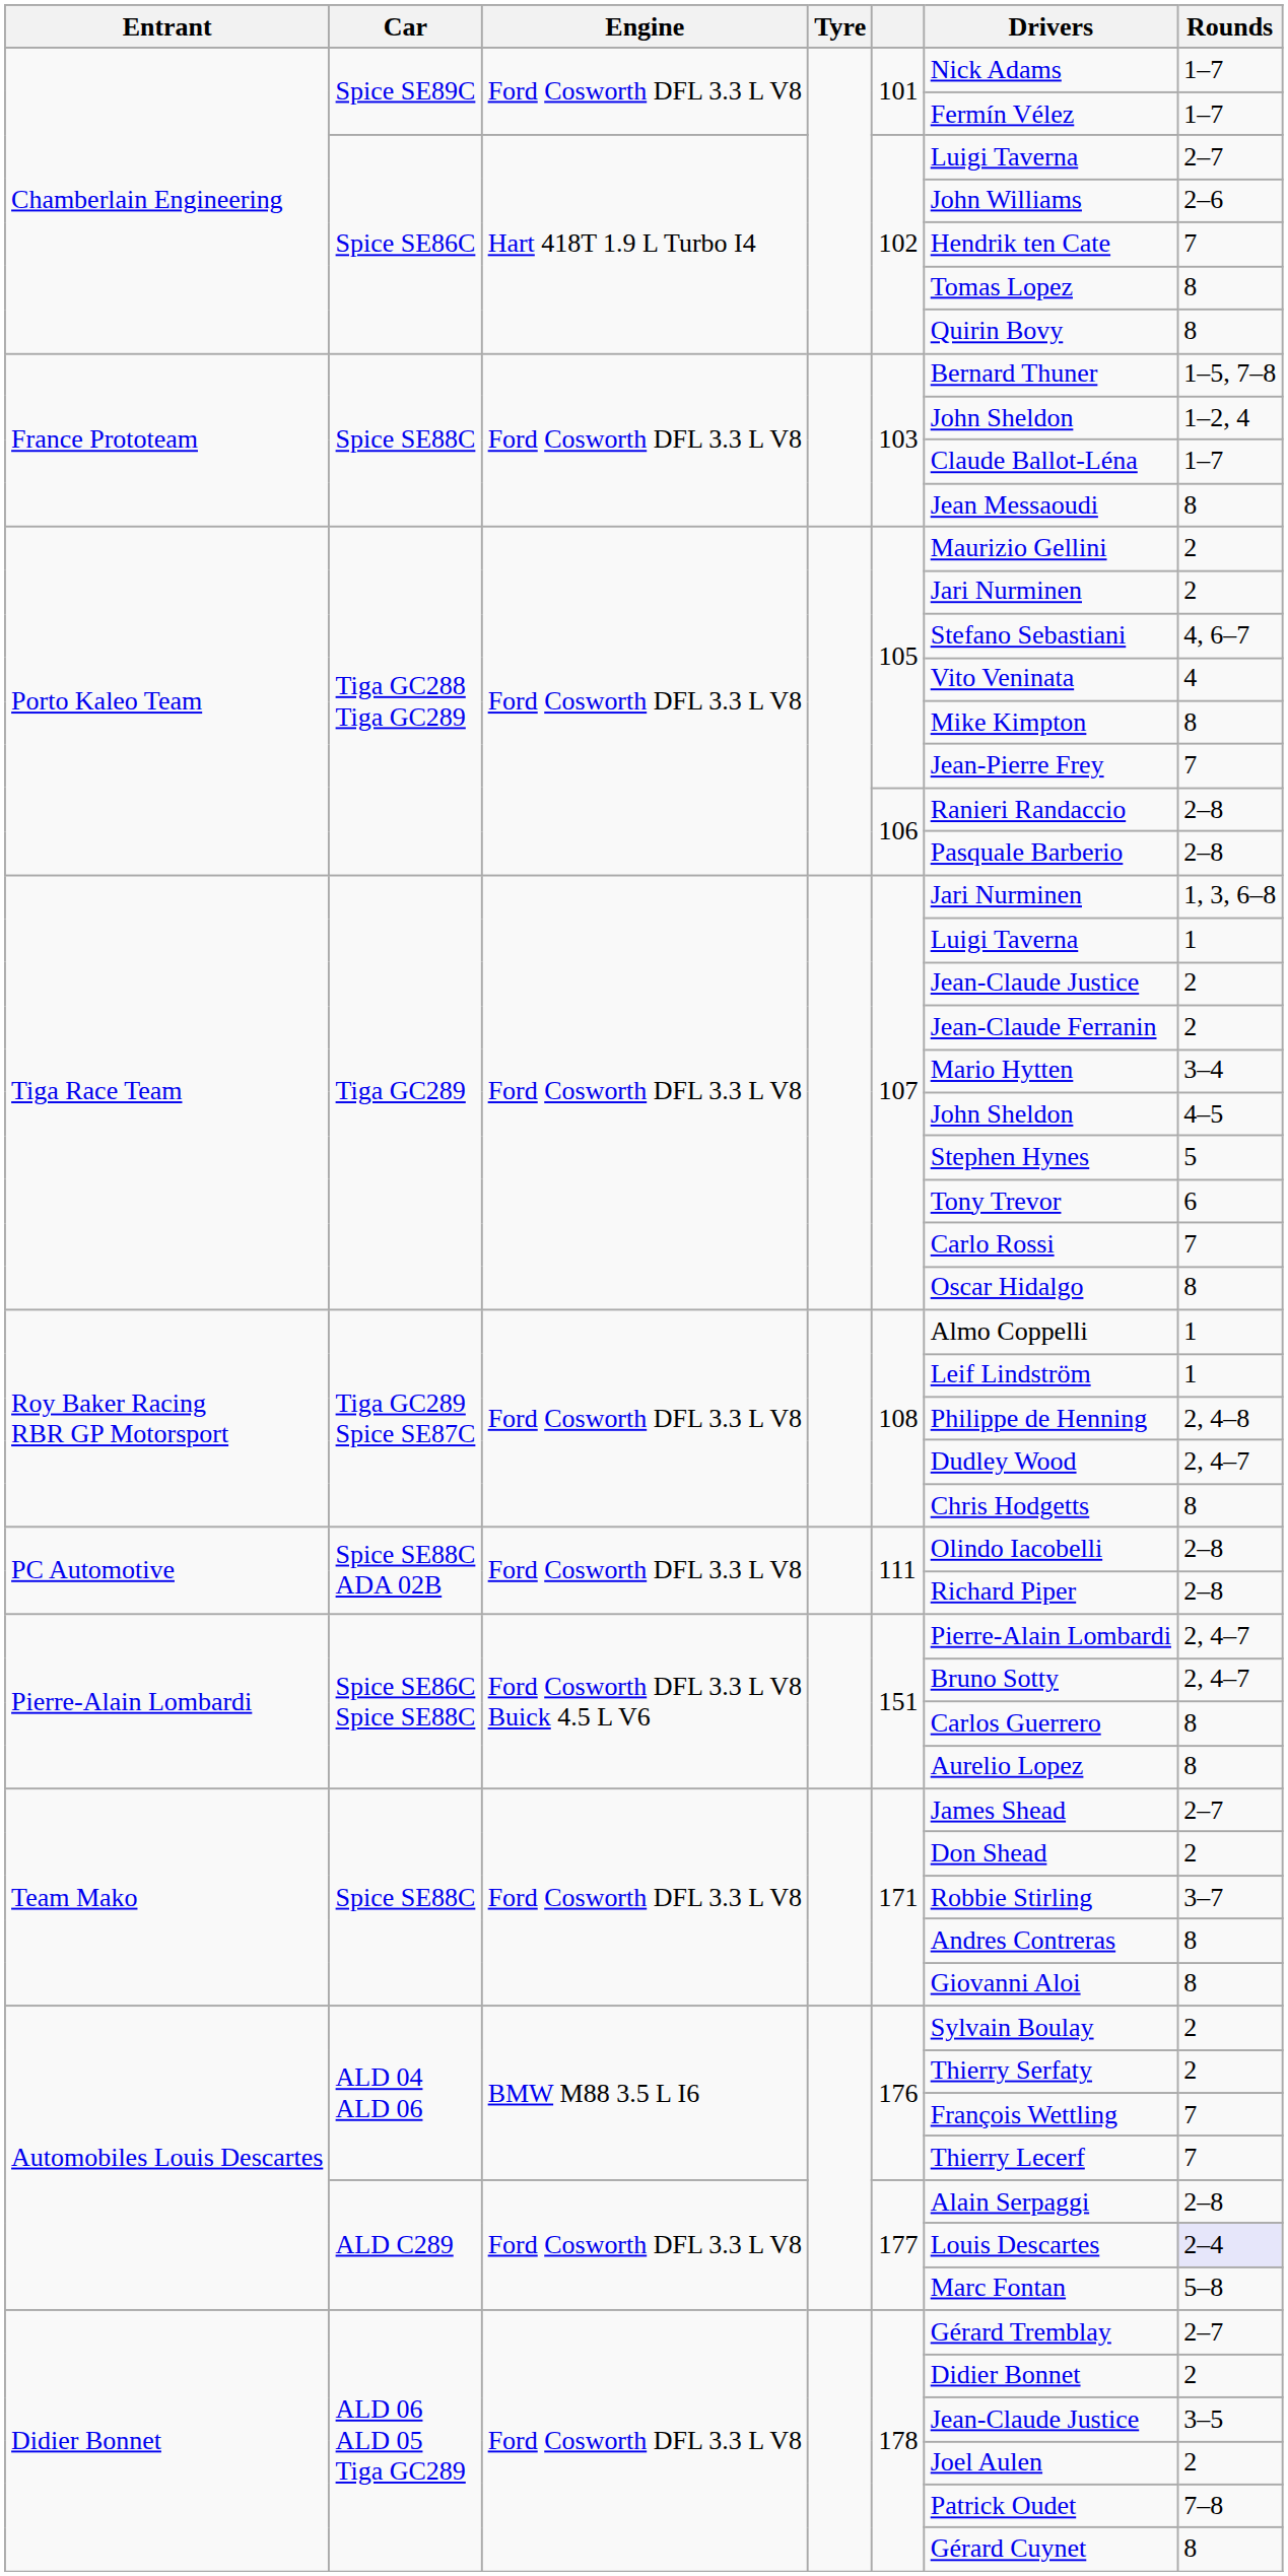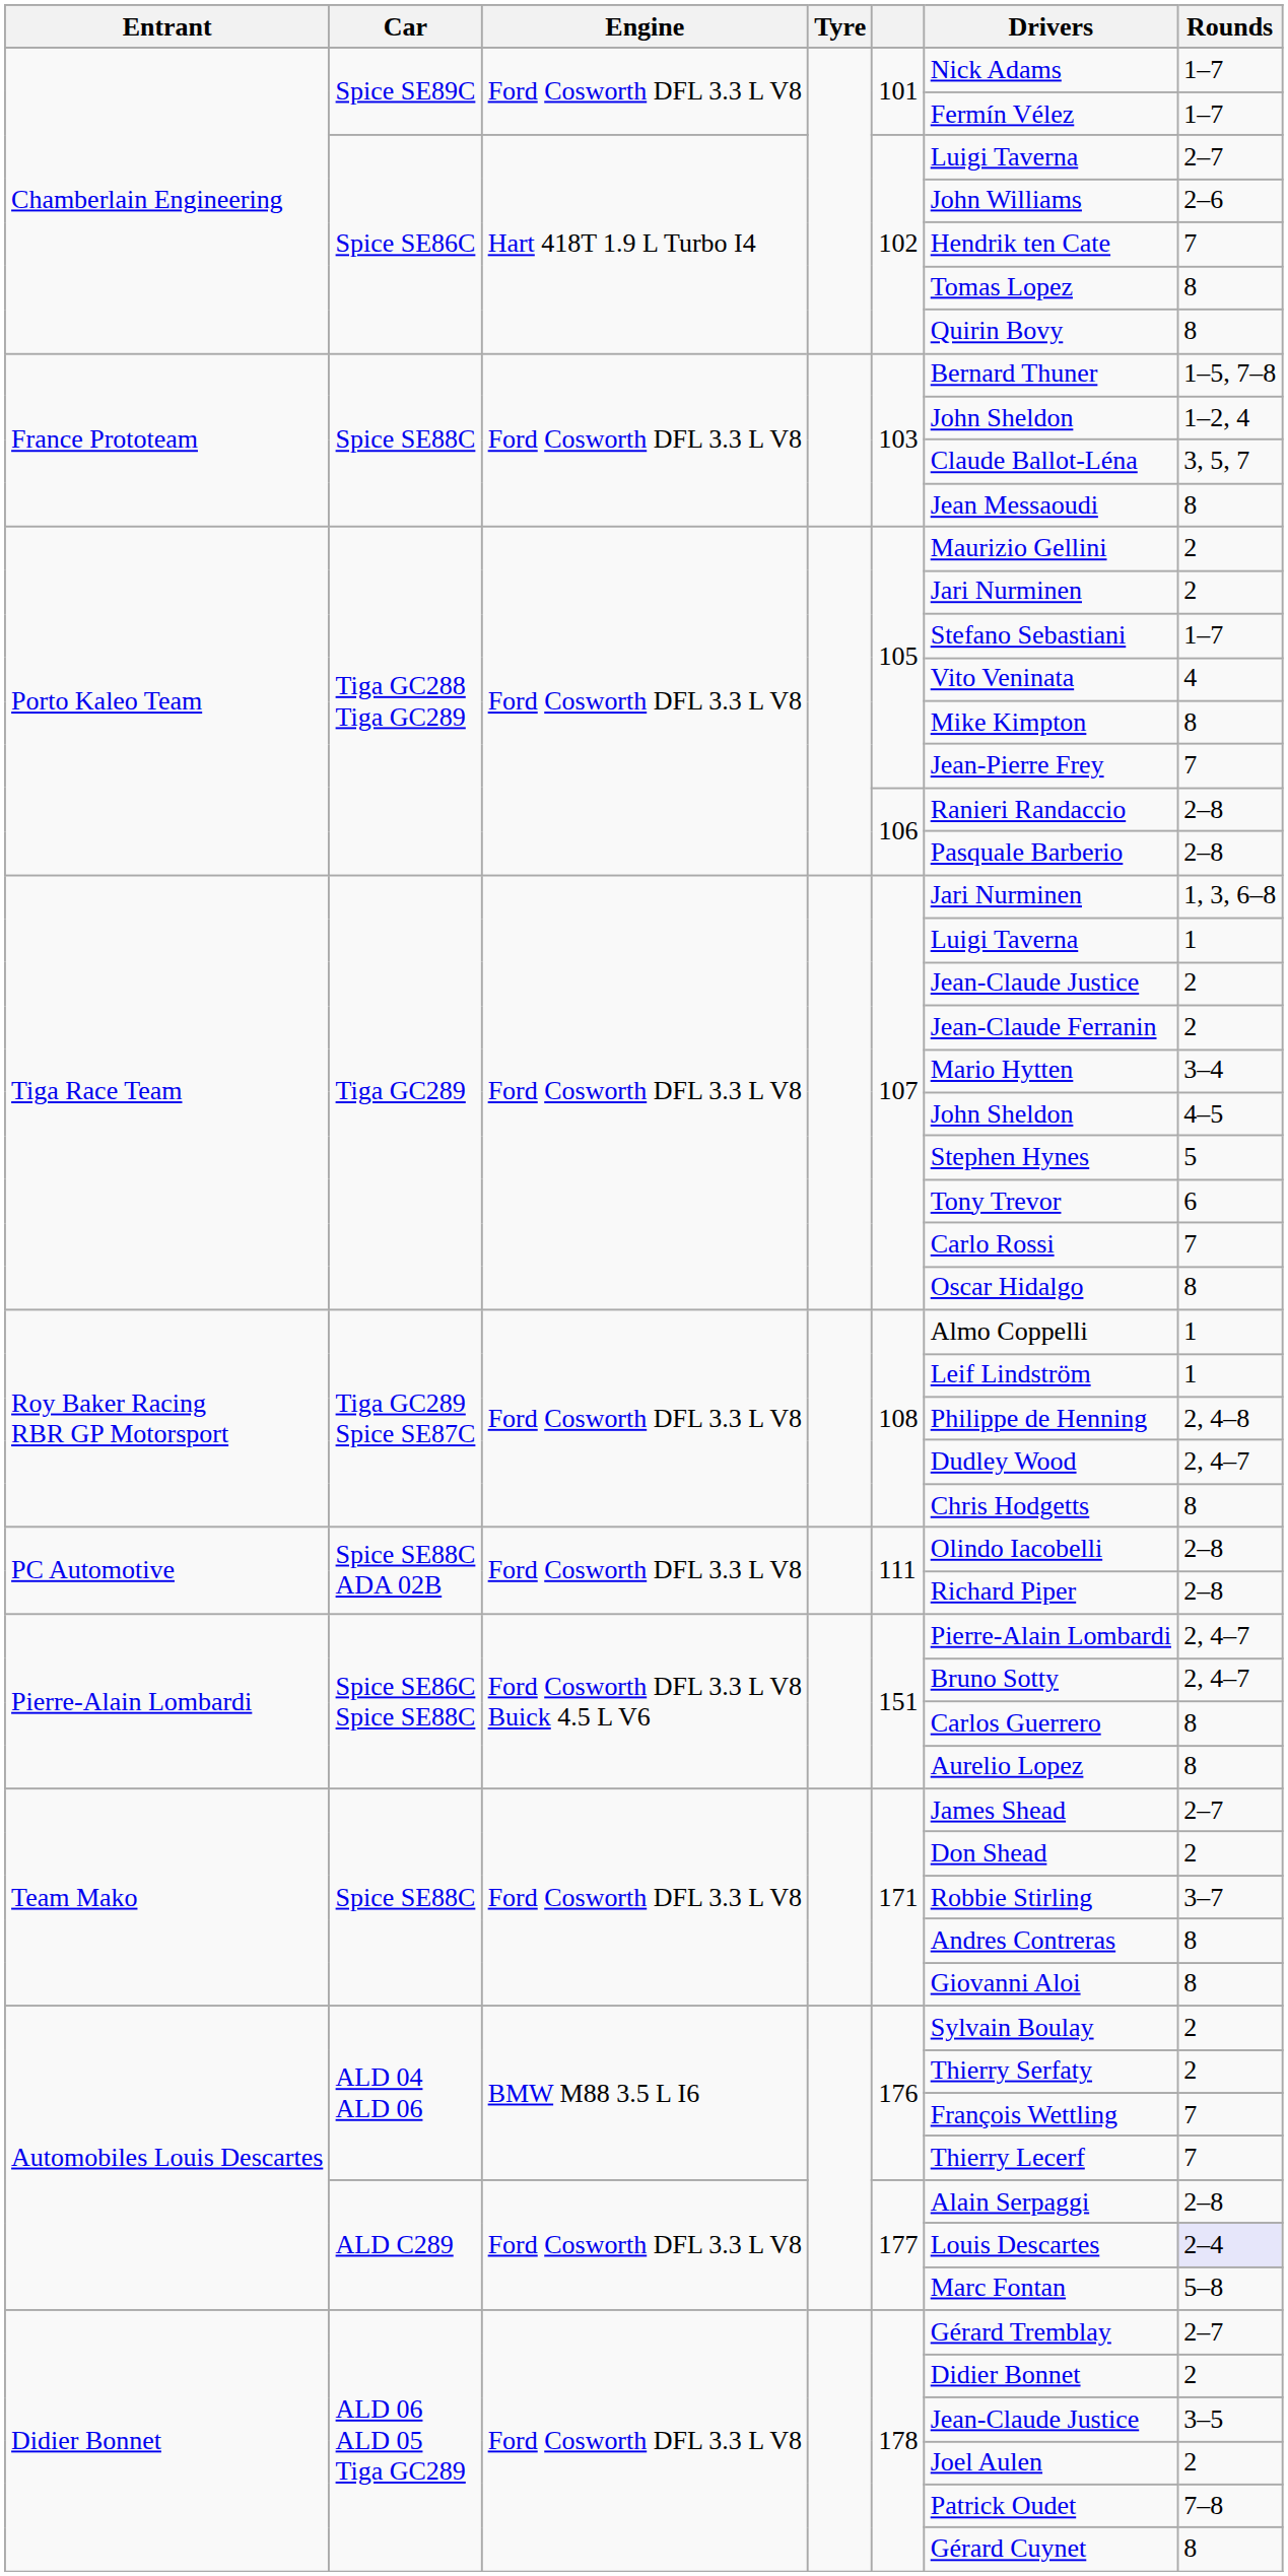row 11 | Rounds: 1–7 -> 3, 5, 7
row 15 | Rounds: 4, 6–7 -> 1–7
